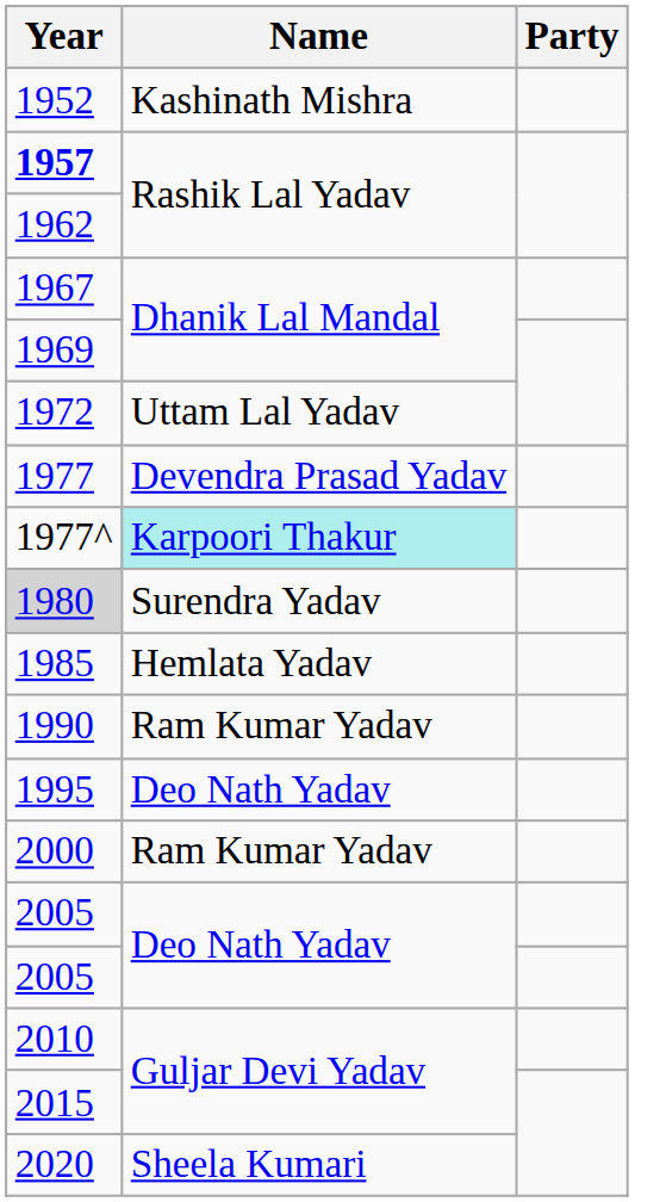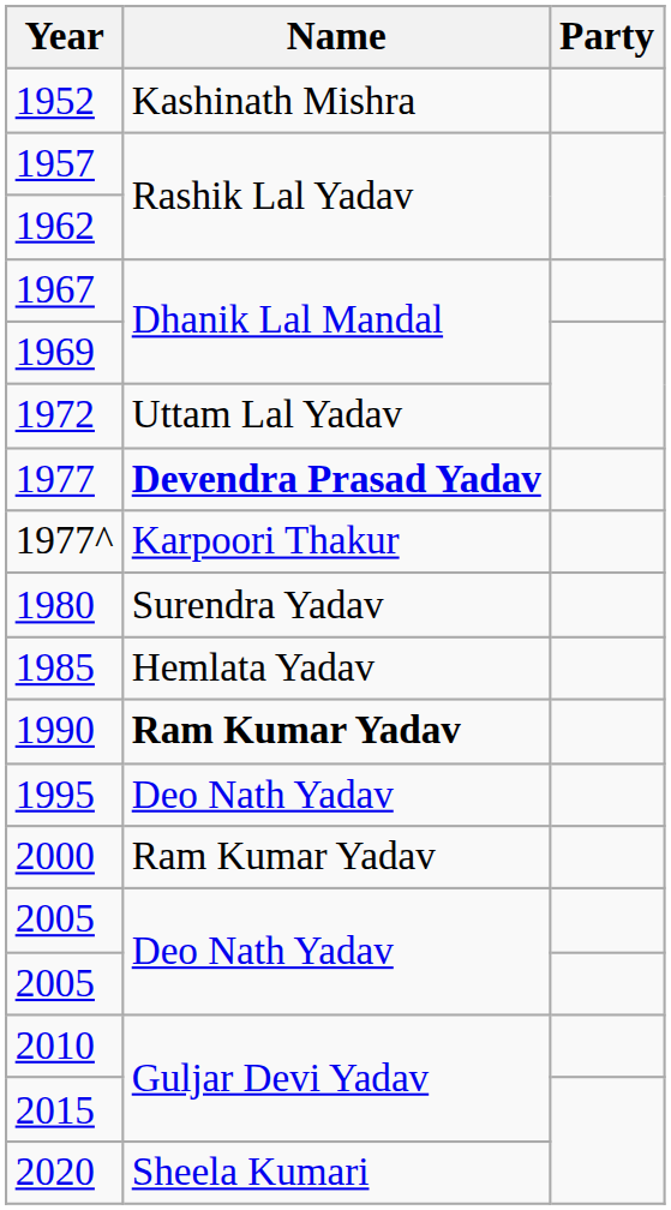1957 | Year: bold -> normal
1977 | Name: normal -> bold
1977^ | Name: paleturquoise background -> no background
1980 | Year: lightgrey background -> no background
1990 | Name: normal -> bold
